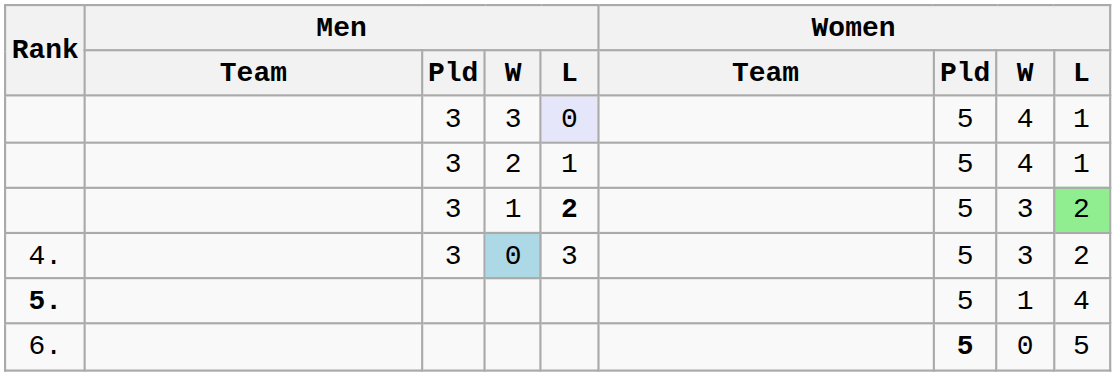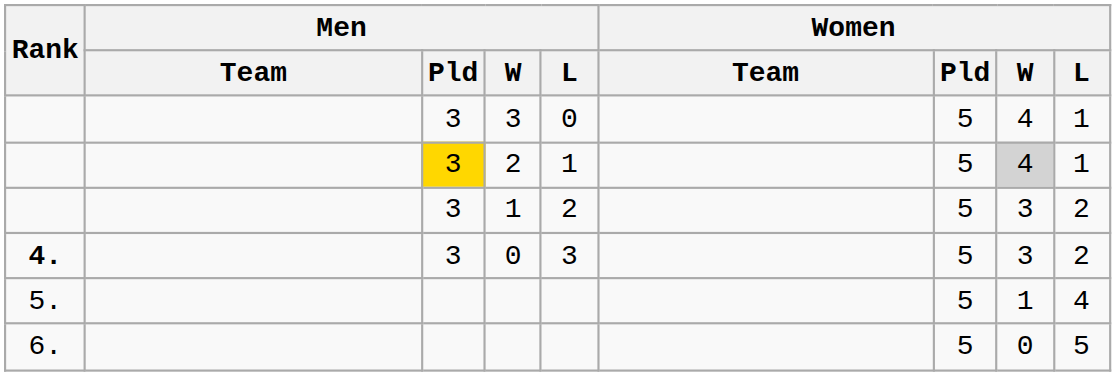row 3 | Men / L: lavender background -> no background
row 4 | Men / Pld: no background -> gold background
row 4 | Women / W: no background -> lightgrey background
row 5 | Men / L: bold -> normal
row 5 | Women / L: lightgreen background -> no background
row 6 | Rank: normal -> bold
row 6 | Men / W: lightblue background -> no background
row 7 | Rank: bold -> normal
row 8 | Women / Pld: bold -> normal
